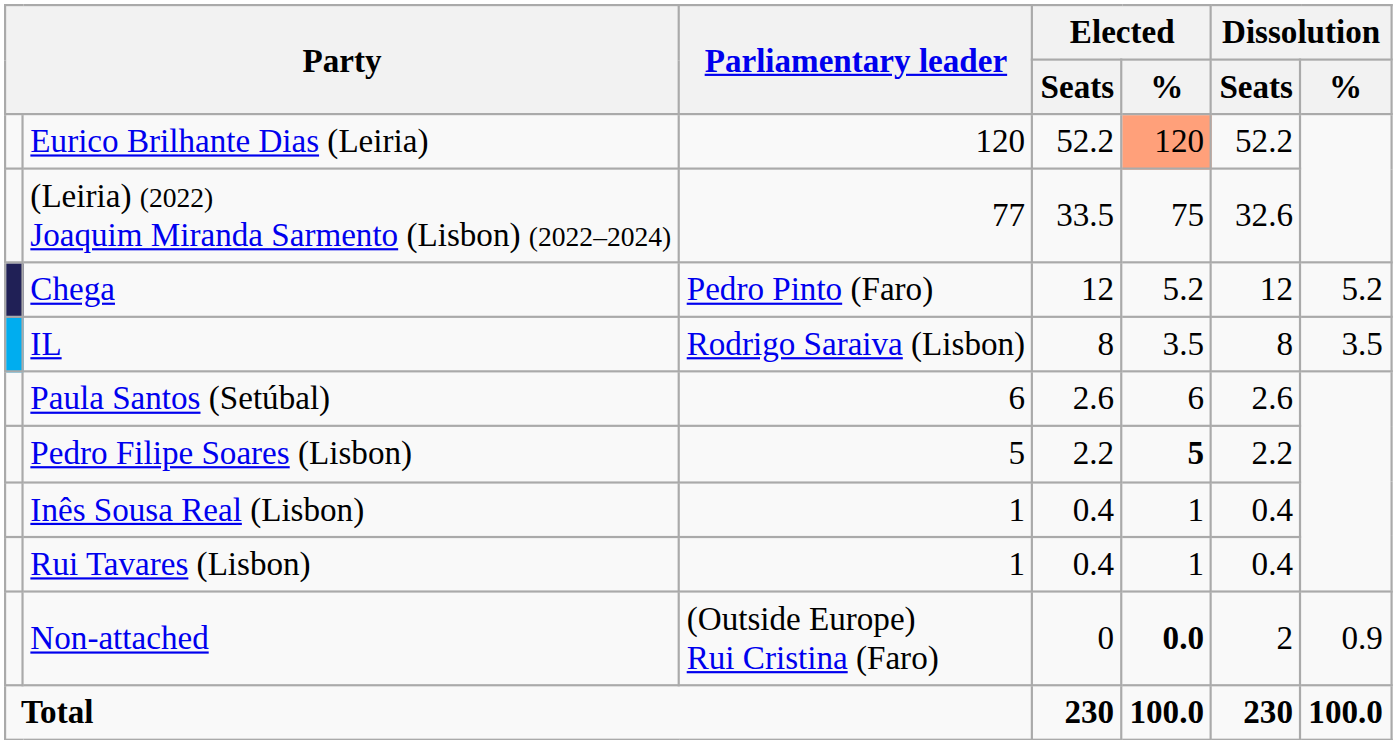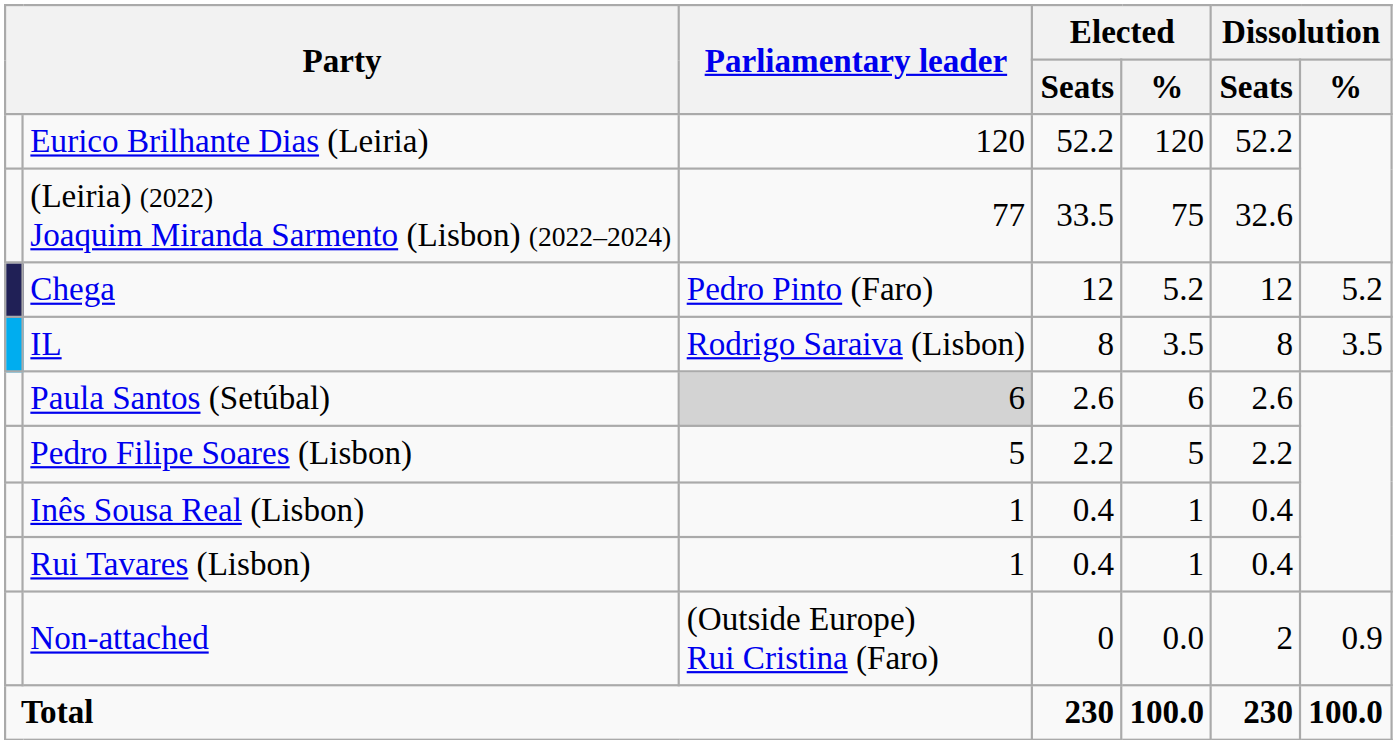Eurico Brilhante Dias (Leiria) | Elected / %: lightsalmon background -> no background
Paula Santos (Setúbal) | Parliamentary leader: no background -> lightgrey background
Pedro Filipe Soares (Lisbon) | Elected / %: bold -> normal
Non-attached | Elected / %: bold -> normal
